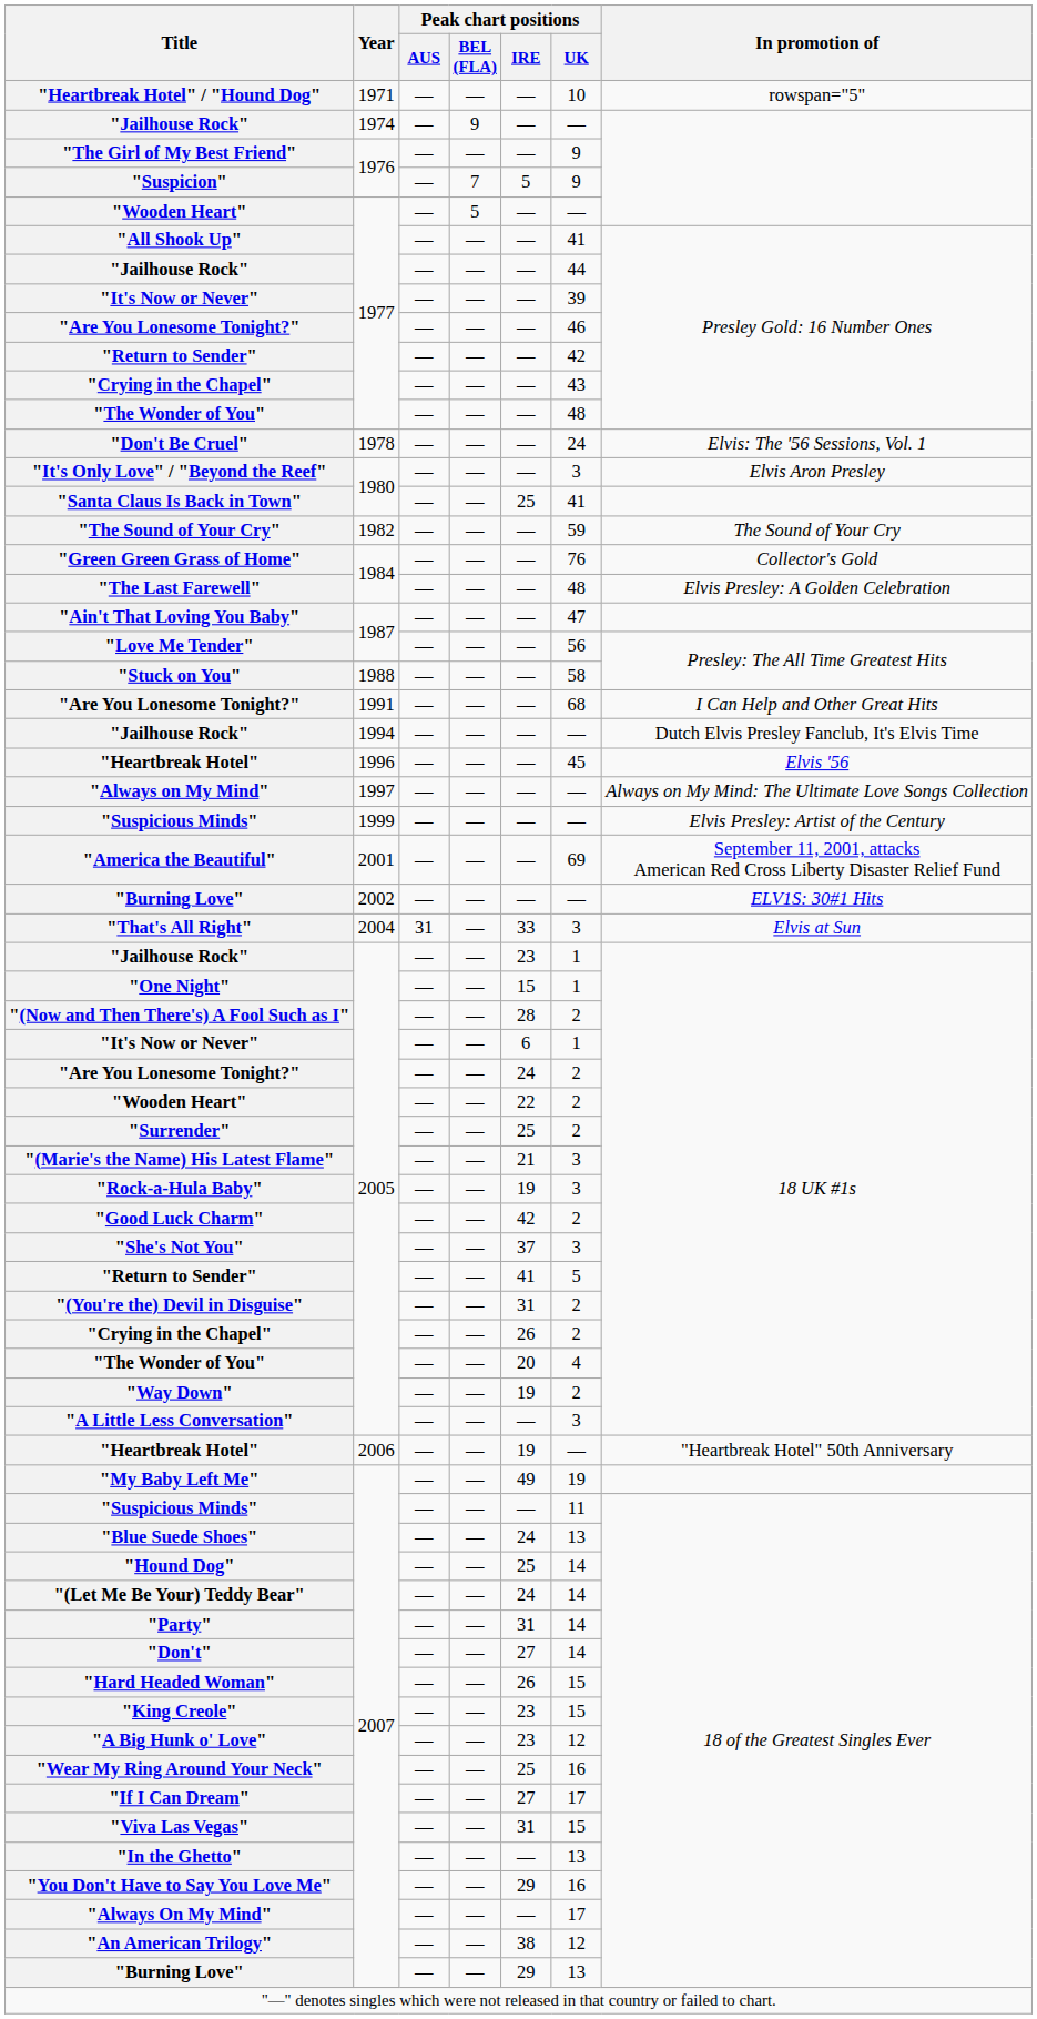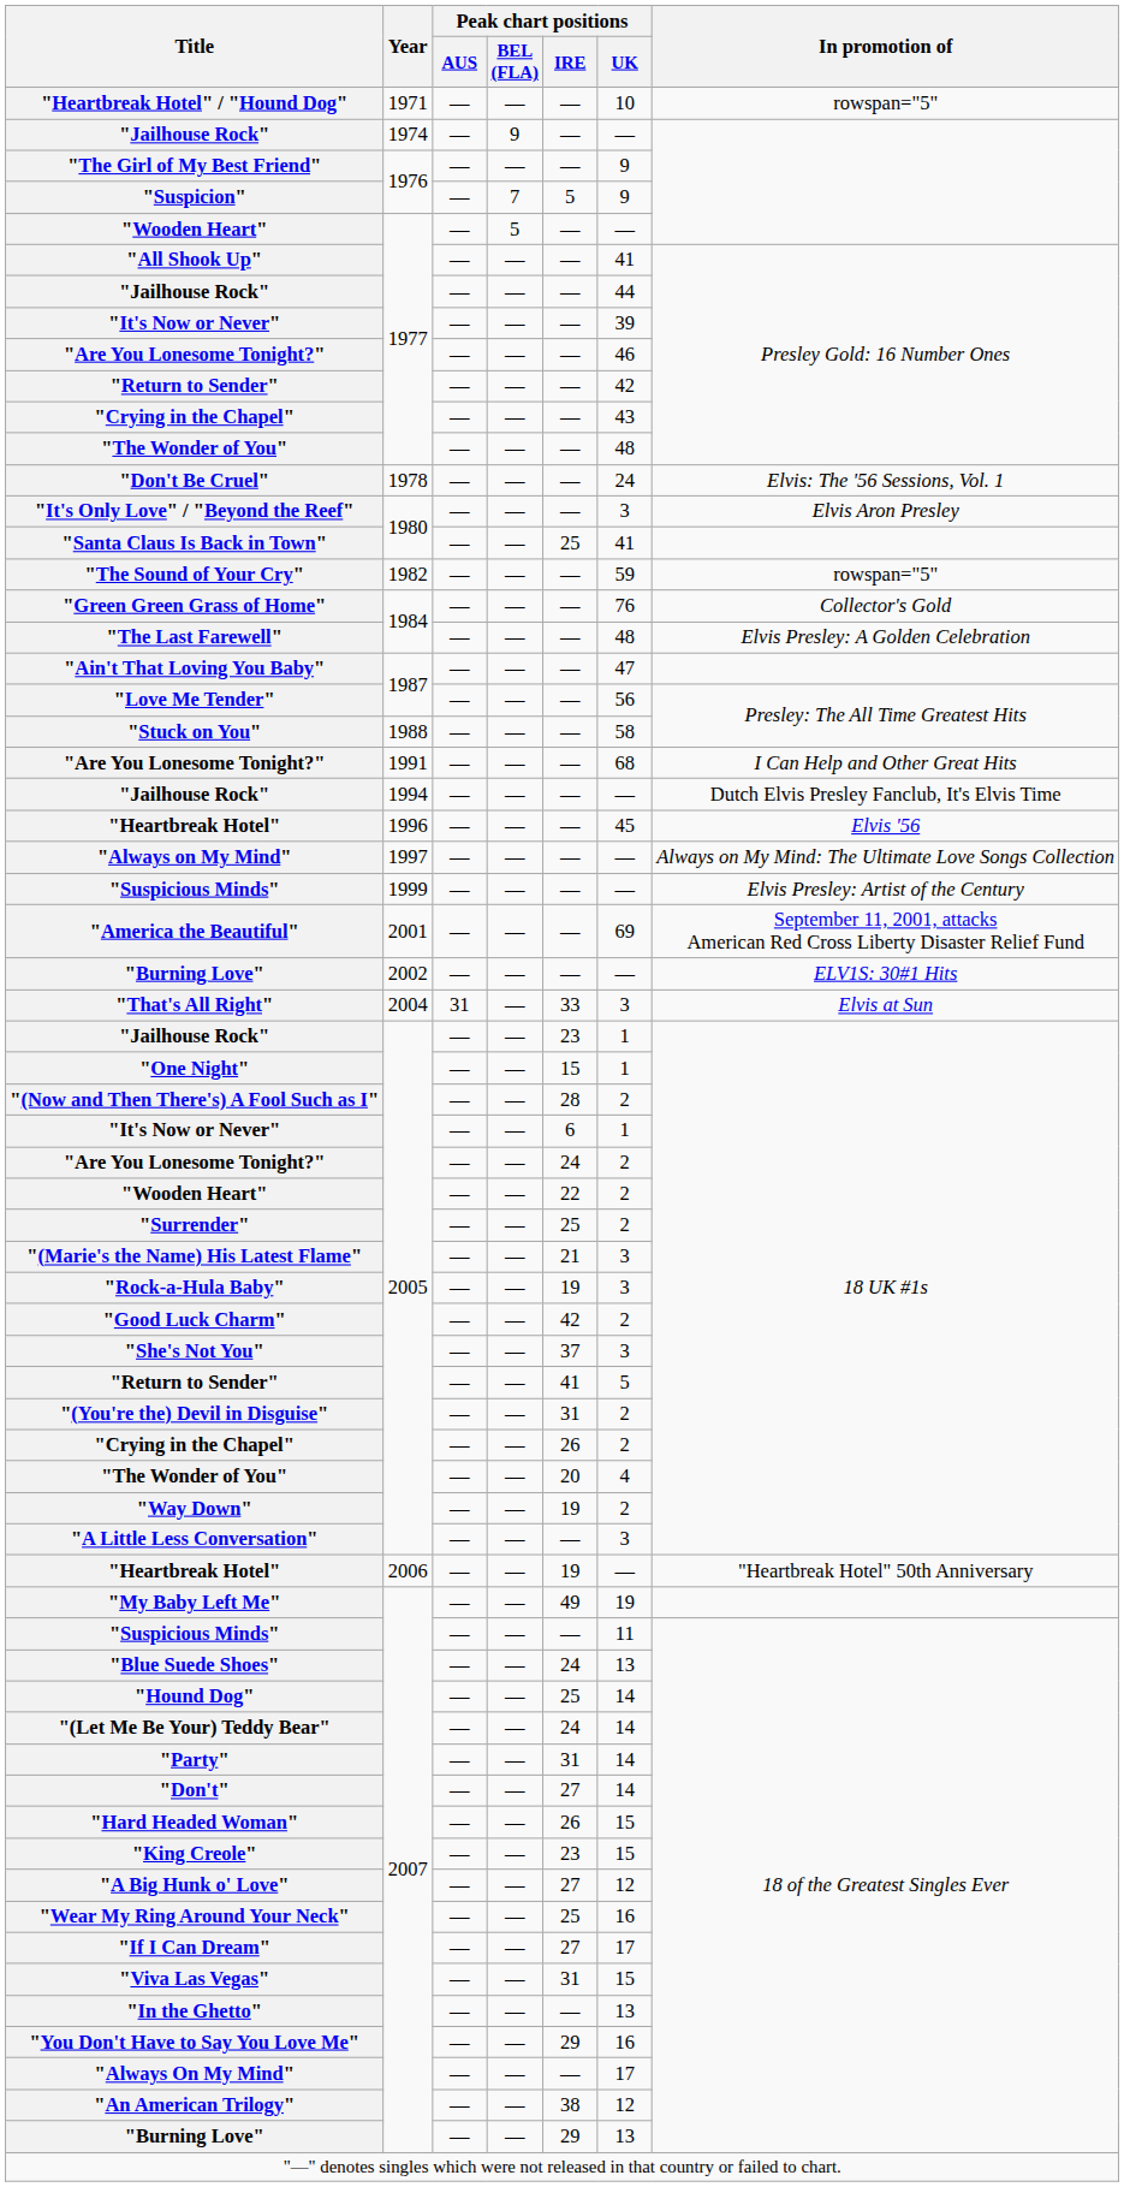"The Sound of Your Cry" | In promotion of: The Sound of Your Cry -> rowspan="5"
"A Big Hunk o' Love" | Peak chart positions / IRE: 23 -> 27
